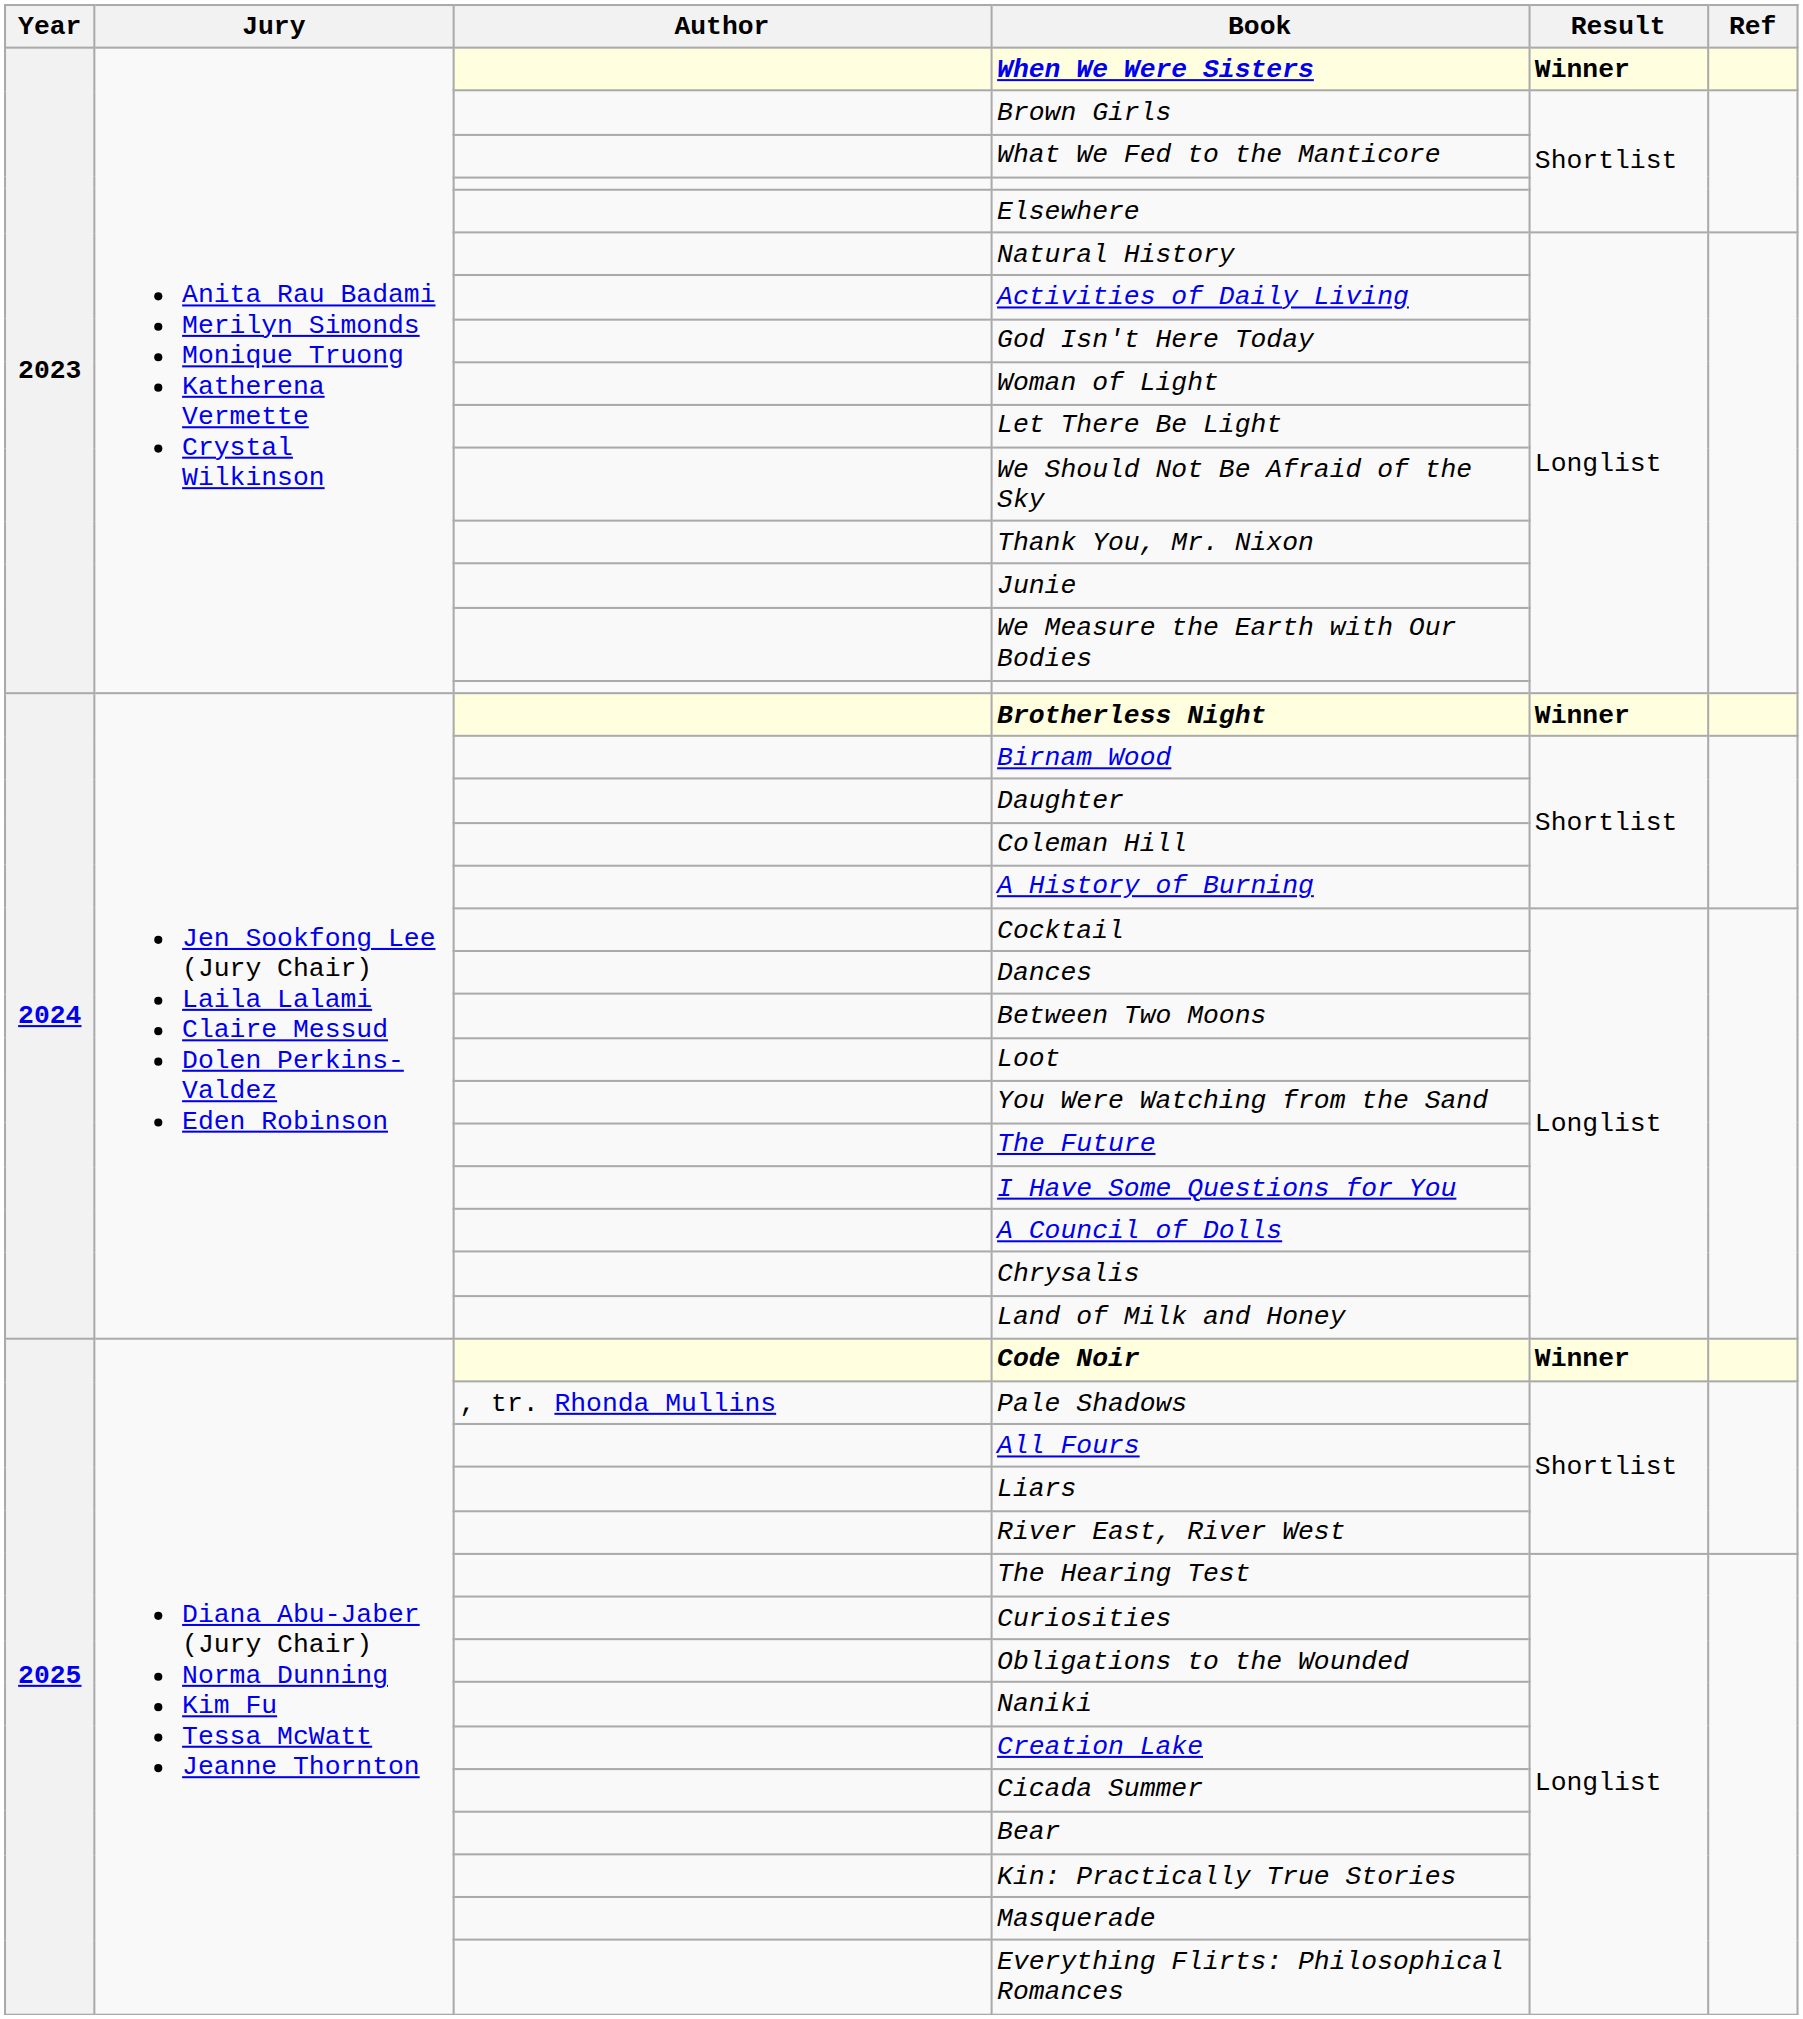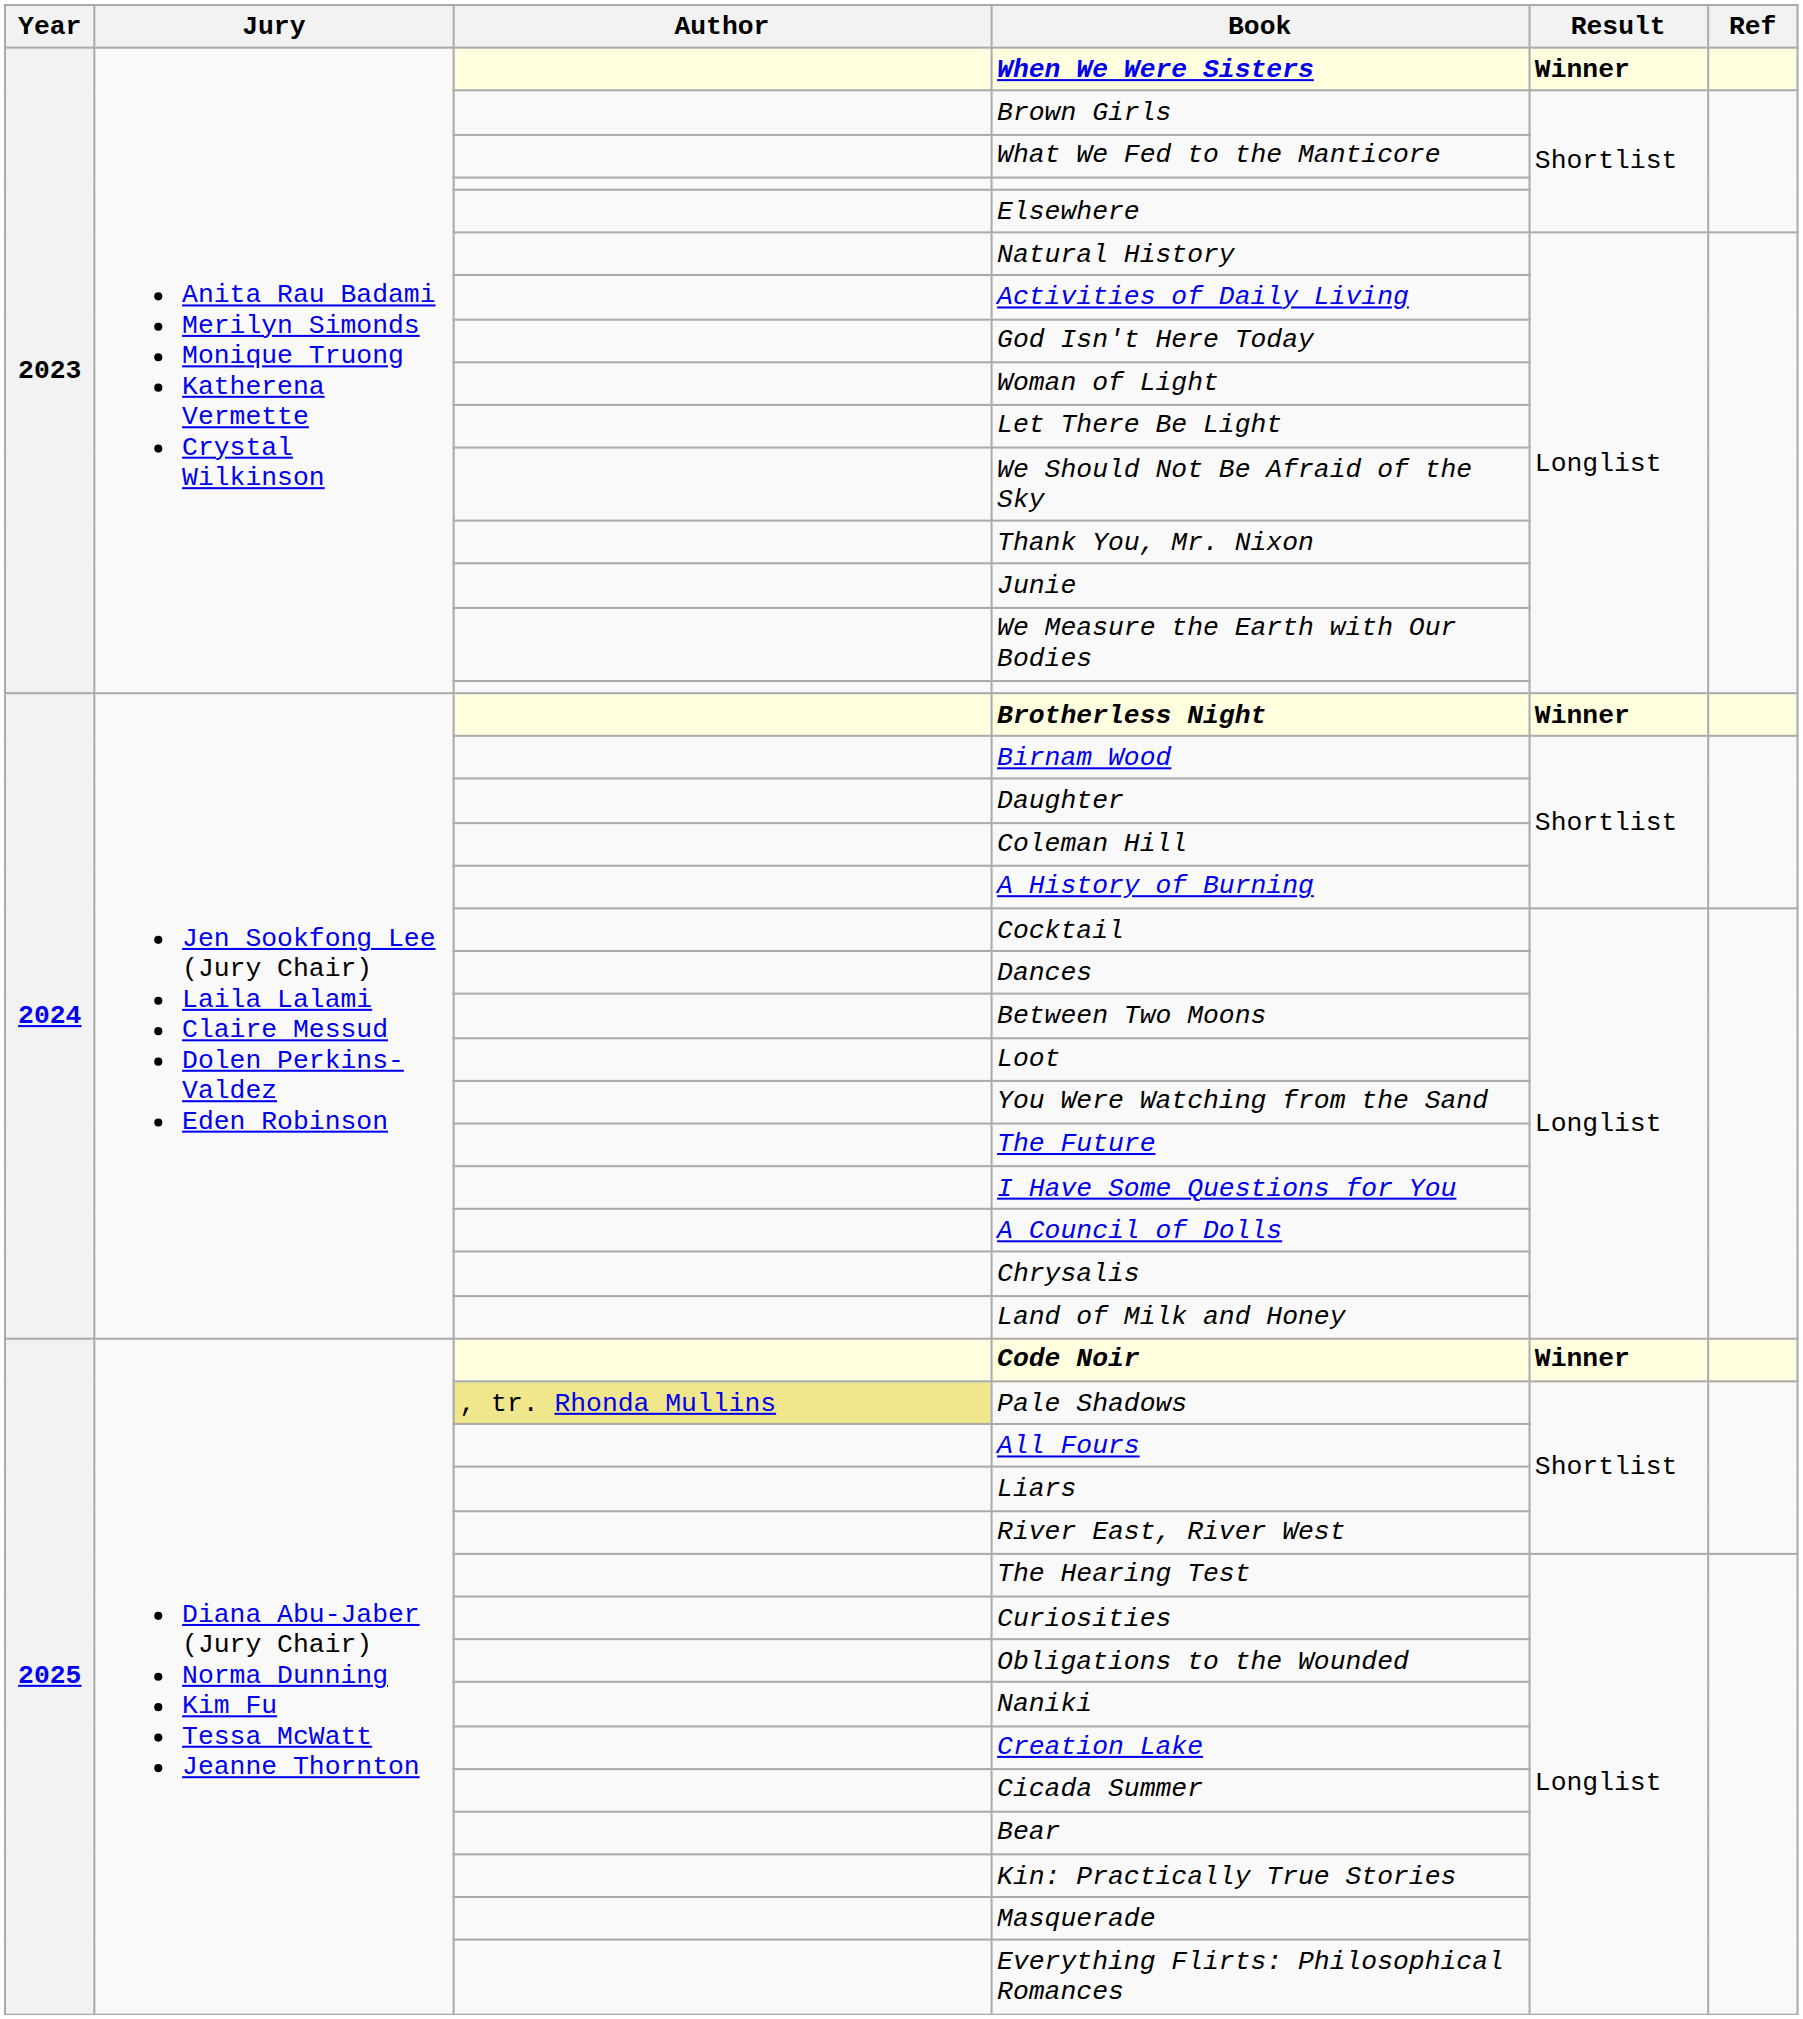Pale Shadows | Author: no background -> khaki background
